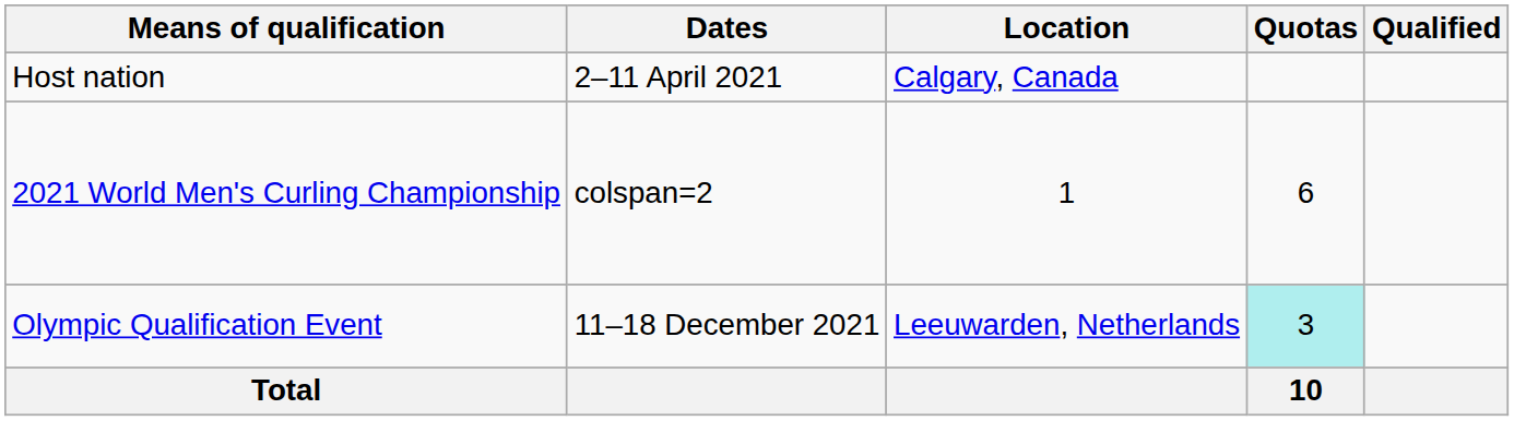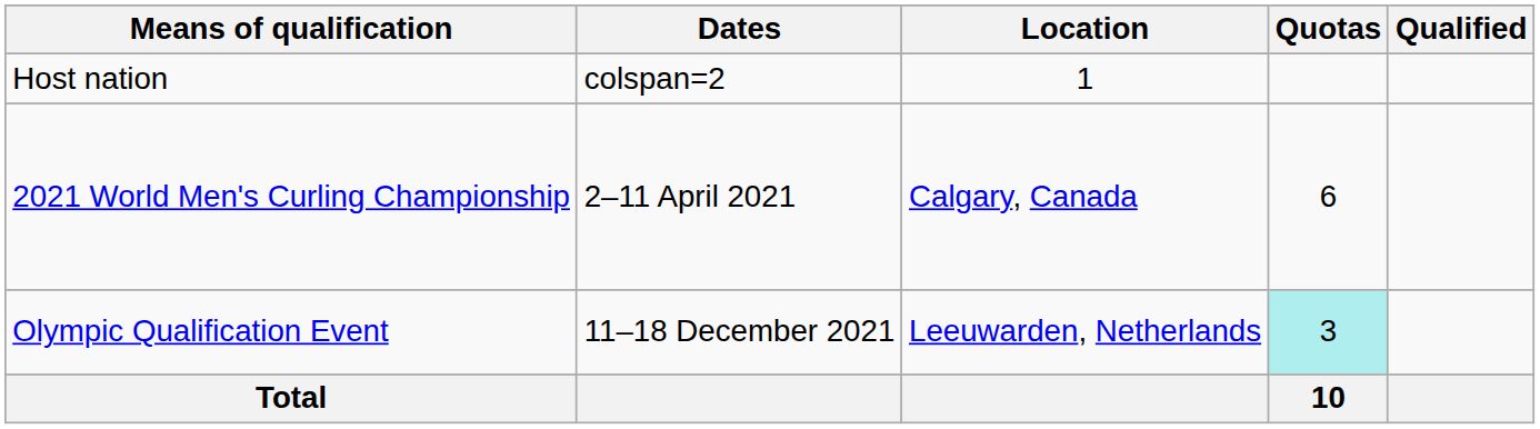Host nation | Dates: 2–11 April 2021 -> colspan=2
Host nation | Location: Calgary, Canada -> 1
2021 World Men's Curling Championship | Dates: colspan=2 -> 2–11 April 2021
2021 World Men's Curling Championship | Location: 1 -> Calgary, Canada
